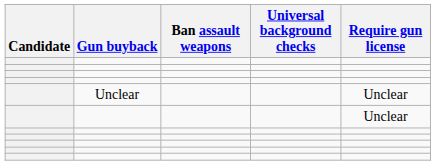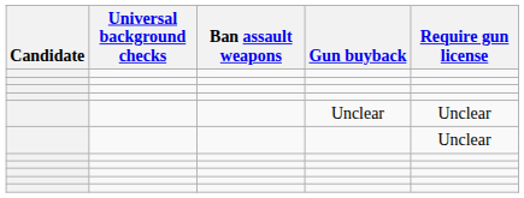columns swapped: Universal background checks <-> Gun buyback
